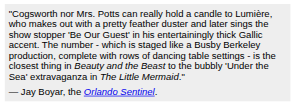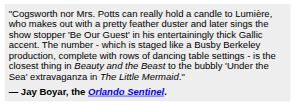row 2 | column 1: normal -> bold
